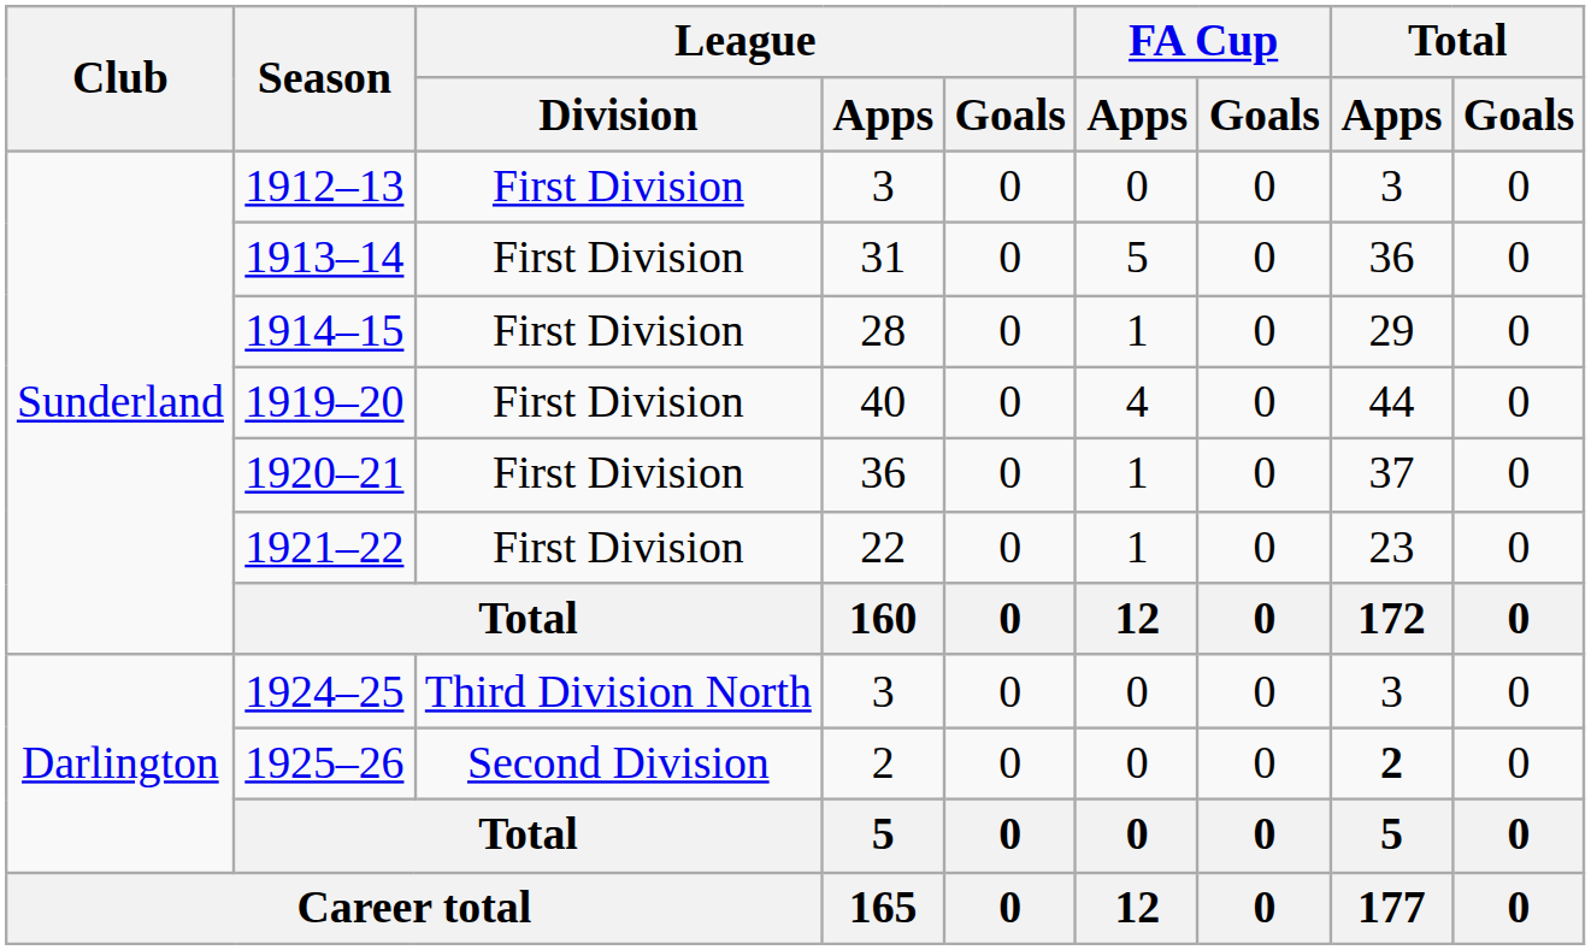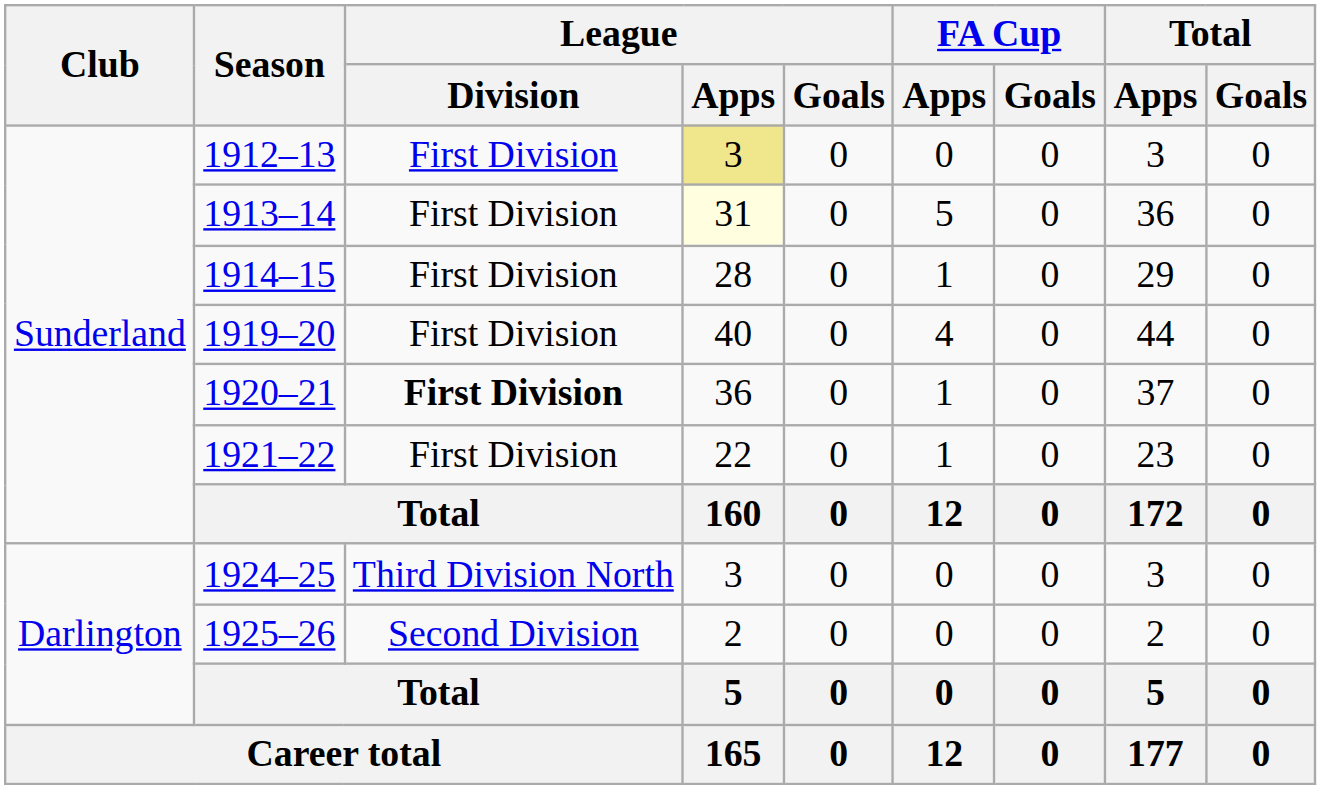1912–13 | League / Apps: no background -> khaki background
1913–14 | League / Apps: no background -> lightyellow background
1920–21 | League / Division: normal -> bold
1925–26 | Total / Apps: bold -> normal
